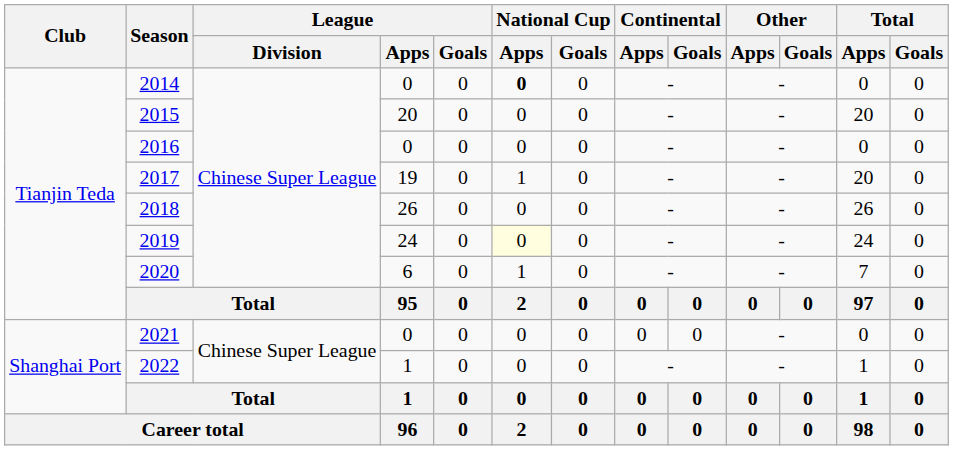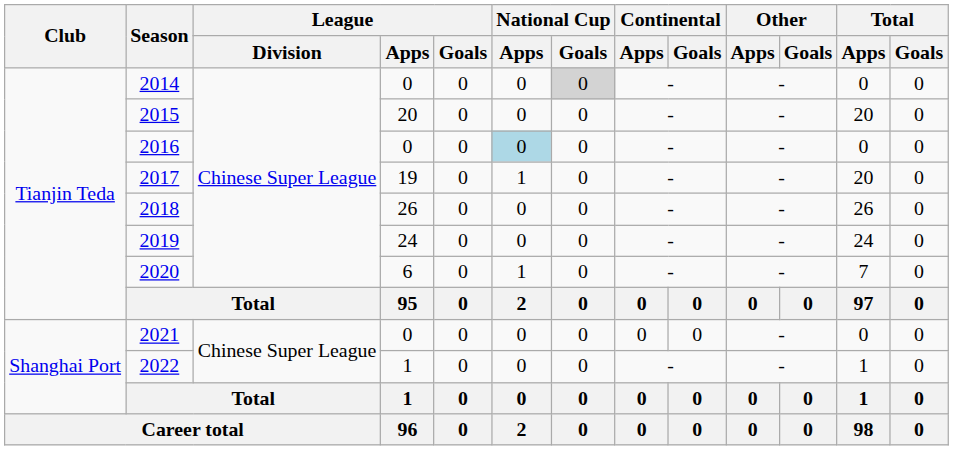2014 | National Cup / Apps: bold -> normal
2014 | National Cup / Goals: no background -> lightgrey background
2016 | National Cup / Apps: no background -> lightblue background
2019 | National Cup / Apps: lightyellow background -> no background
